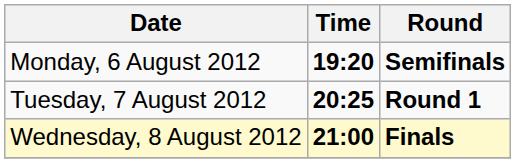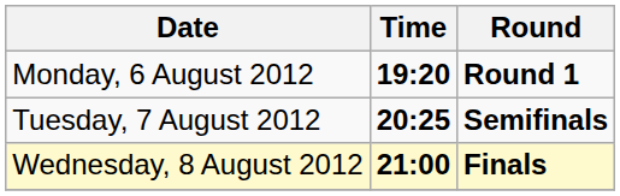Monday, 6 August 2012 | Round: Semifinals -> Round 1
Tuesday, 7 August 2012 | Round: Round 1 -> Semifinals
